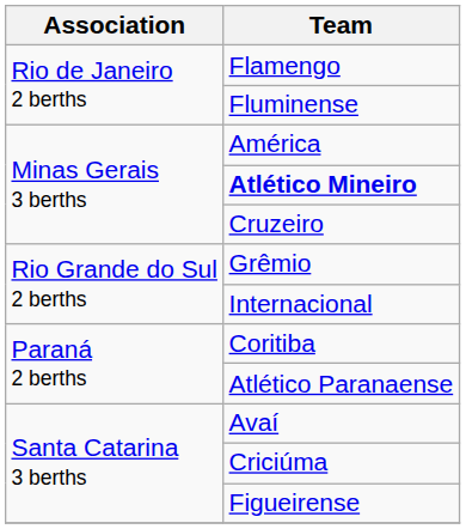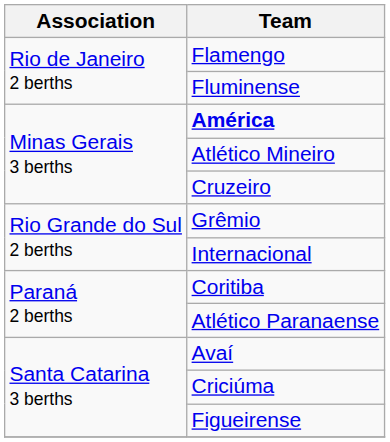América | Team: normal -> bold
Atlético Mineiro | Team: bold -> normal
